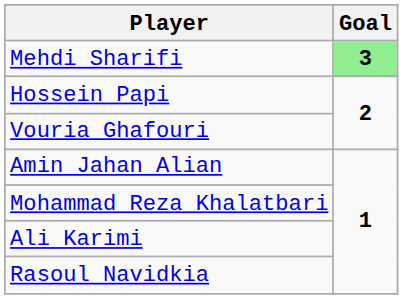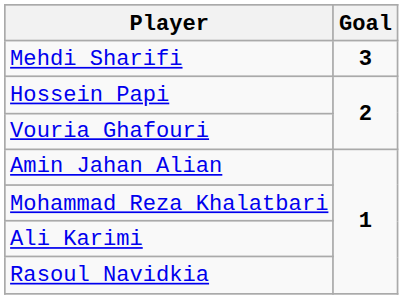Mehdi Sharifi | Goal: lightgreen background -> no background
